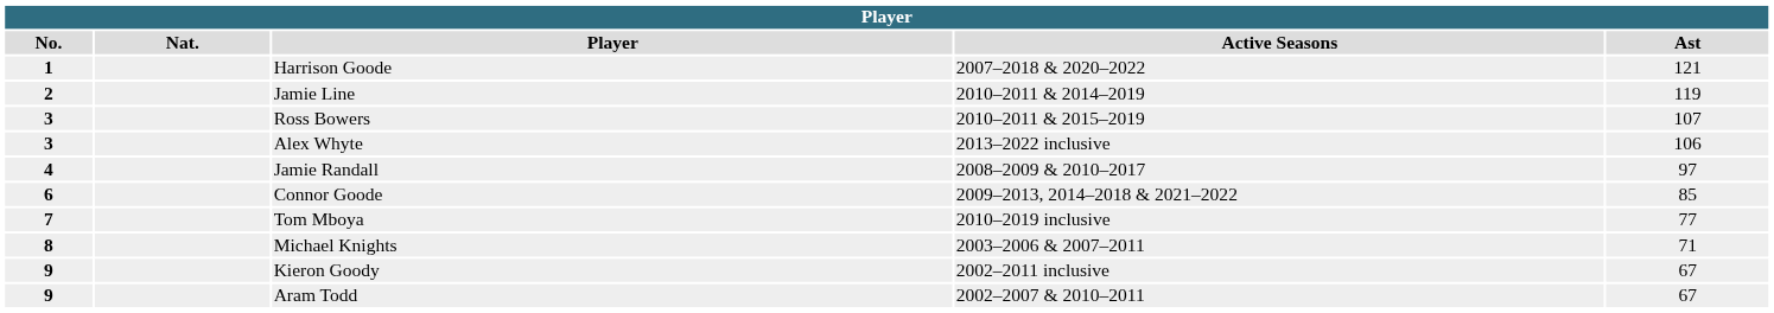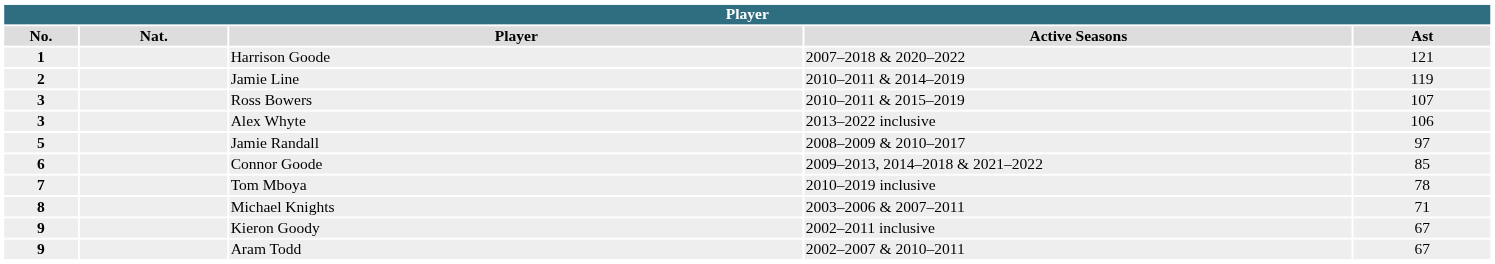Jamie Randall | No.: 4 -> 5
Tom Mboya | Ast: 77 -> 78
